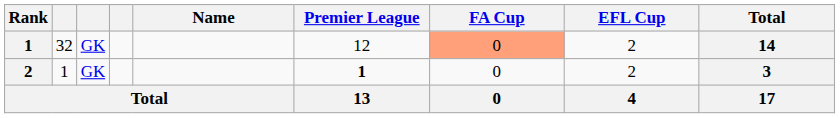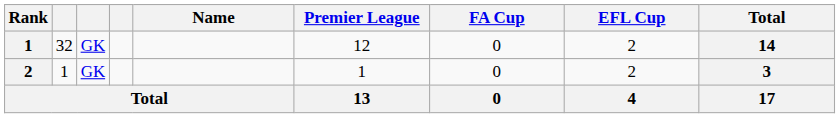row 2 | FA Cup: lightsalmon background -> no background
row 3 | Premier League: bold -> normal
